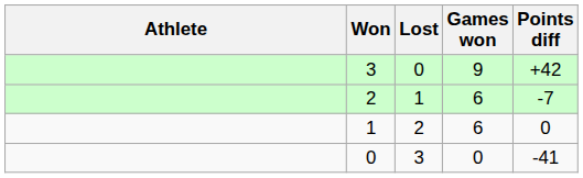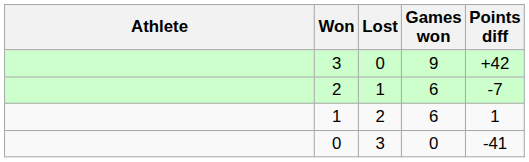row 4 | Points diff: 0 -> 1
